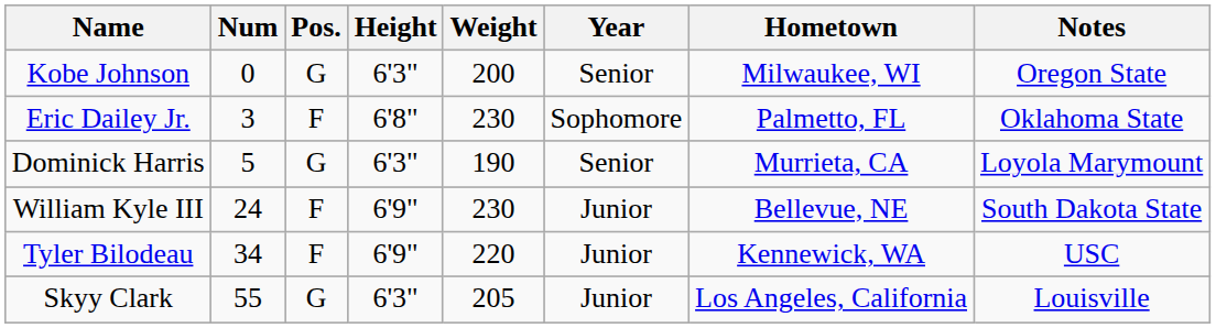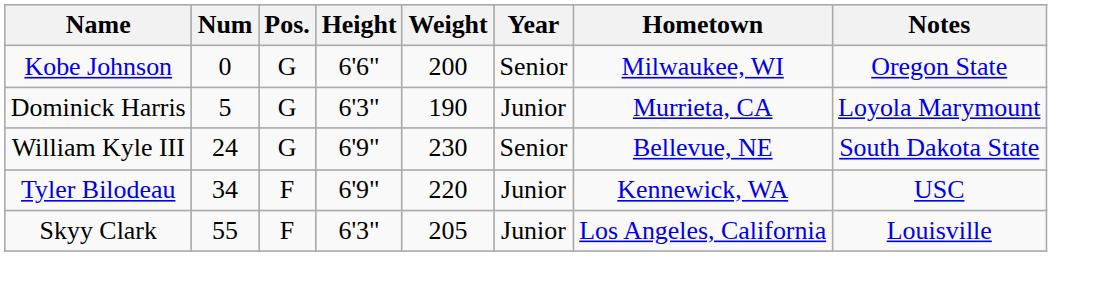Kobe Johnson | Height: 6'3" -> 6'6"
- row: Eric Dailey Jr. | 3 | F | 6'8" | 230 | Sophomore | Palmetto, FL | Oklahoma State
Dominick Harris | Year: Senior -> Junior
William Kyle III | Pos.: F -> G
William Kyle III | Year: Junior -> Senior
Skyy Clark | Pos.: G -> F
